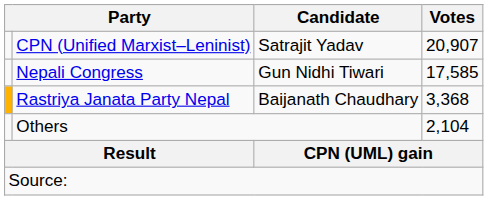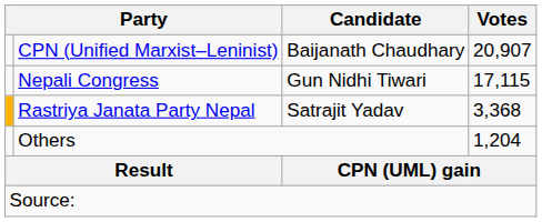CPN (Unified Marxist–Leninist) | Candidate: Satrajit Yadav -> Baijanath Chaudhary
Nepali Congress | Votes: 17,585 -> 17,115
Rastriya Janata Party Nepal | Candidate: Baijanath Chaudhary -> Satrajit Yadav
Others | Votes: 2,104 -> 1,204
